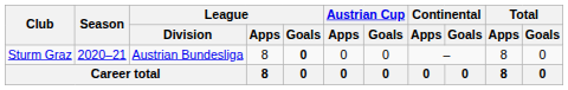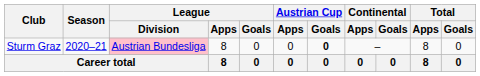Sturm Graz | League / Division: no background -> pink background
Sturm Graz | League / Goals: bold -> normal
Sturm Graz | Austrian Cup / Goals: normal -> bold
